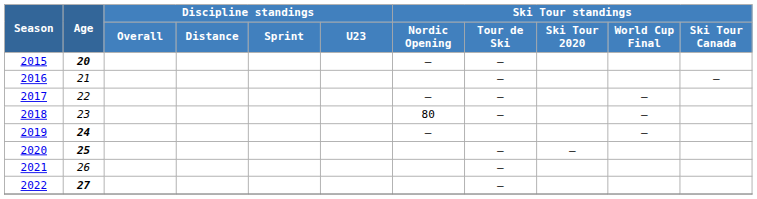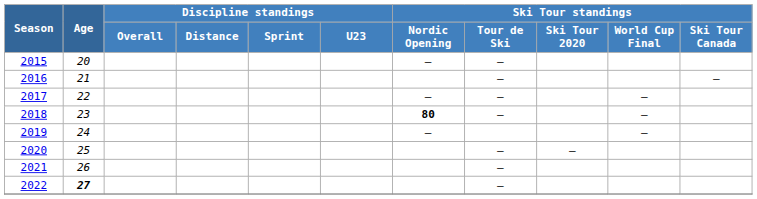2015 | Age: bold -> normal
2018 | Ski Tour standings / Nordic Opening: normal -> bold
2019 | Age: bold -> normal
2020 | Age: bold -> normal
